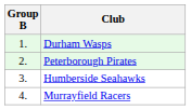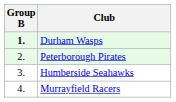Durham Wasps | Group B: normal -> bold
